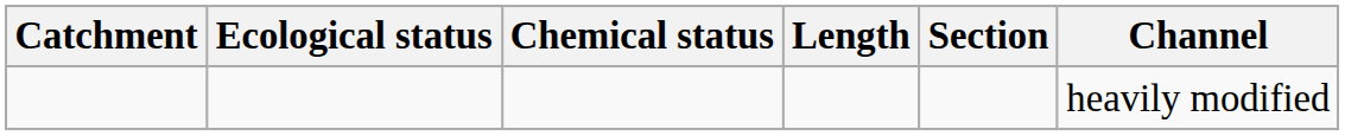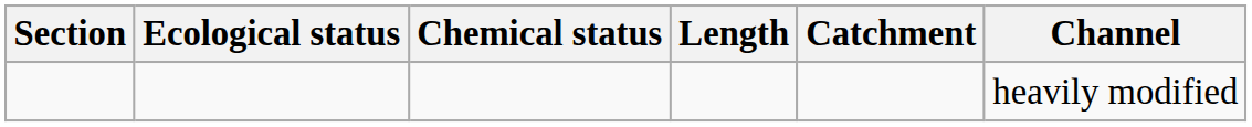columns swapped: Section <-> Catchment
